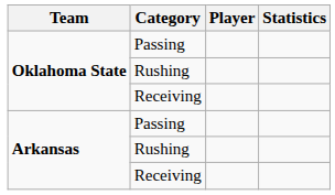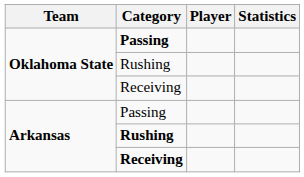Oklahoma State / Passing | Category: normal -> bold
Arkansas / Rushing | Category: normal -> bold
Arkansas / Receiving | Category: normal -> bold
